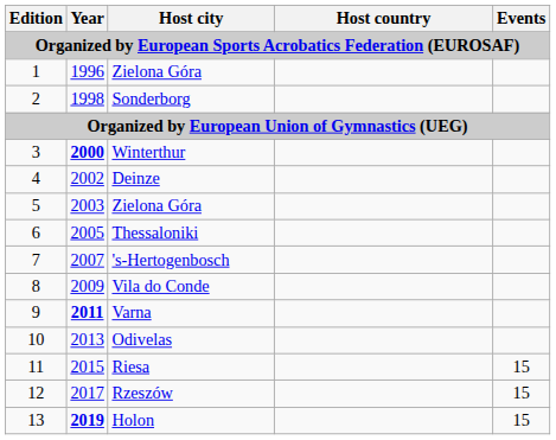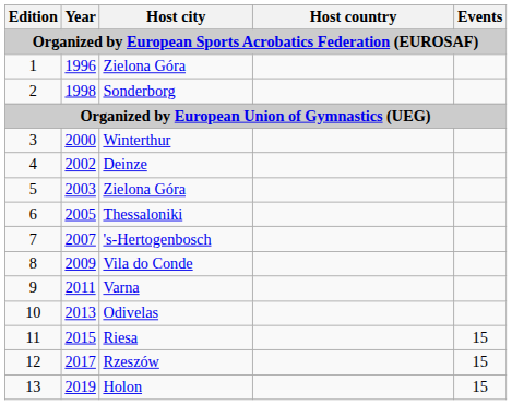Winterthur | Year: bold -> normal
Varna | Year: bold -> normal
Holon | Year: bold -> normal
